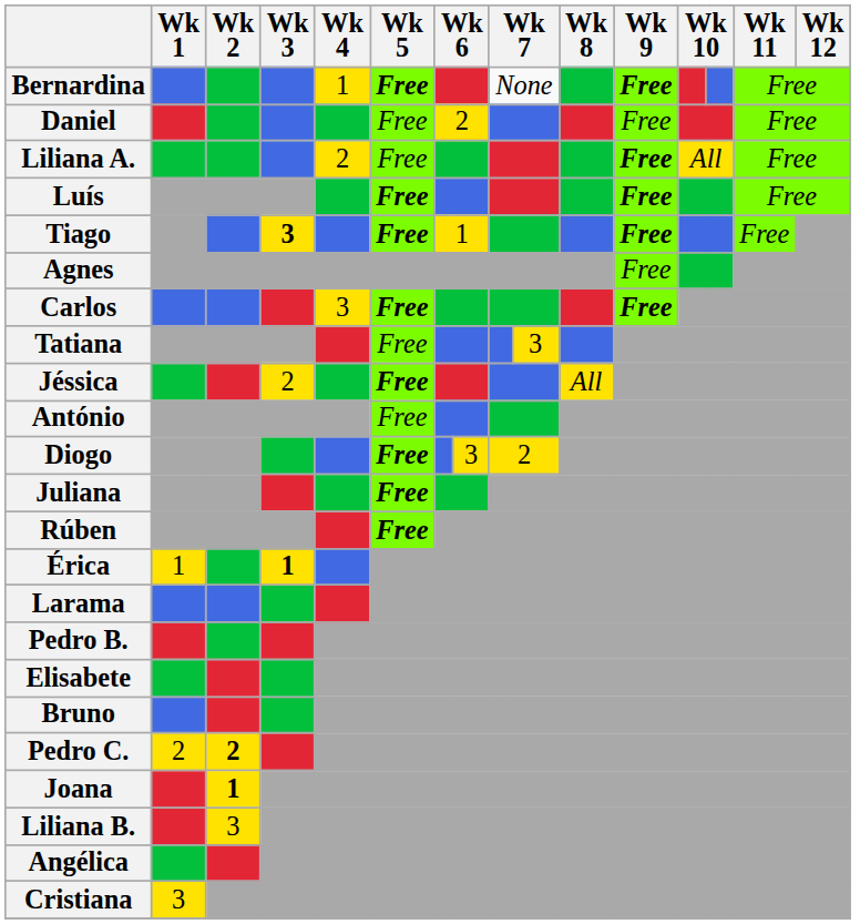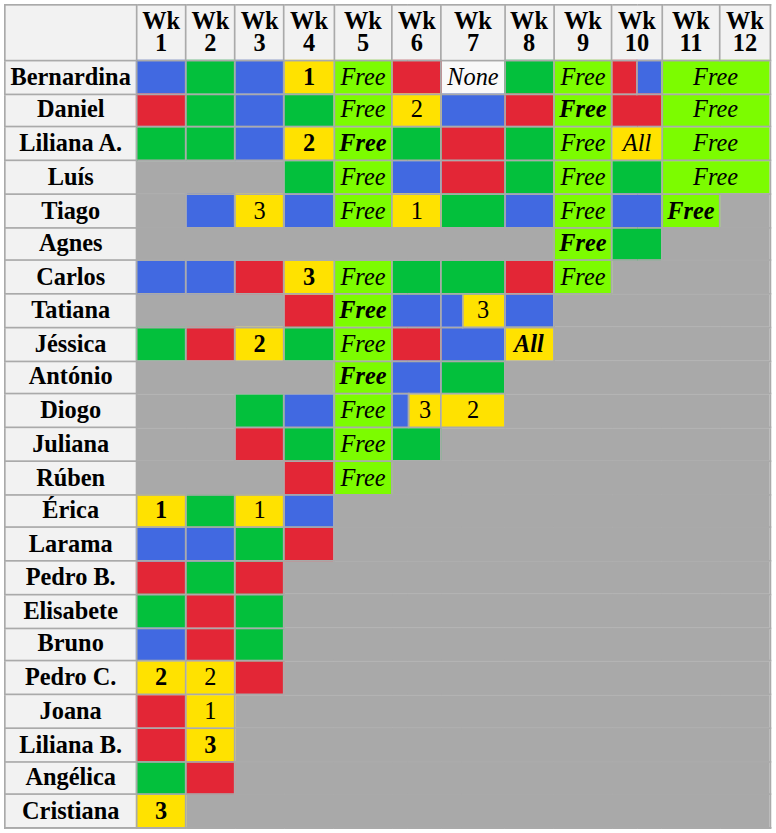Bernardina | Wk 4: normal -> bold
Bernardina | Wk 5: bold -> normal
Bernardina | Wk 9: bold -> normal
Daniel | Wk 9: normal -> bold
Liliana A. | Wk 4: normal -> bold
Liliana A. | Wk 5: normal -> bold
Liliana A. | Wk 9: bold -> normal
Luís | Wk 5: bold -> normal
Luís | Wk 9: bold -> normal
Tiago | Wk 3: bold -> normal
Tiago | Wk 5: bold -> normal
Tiago | Wk 9: bold -> normal
Tiago | Wk 11: normal -> bold
Agnes | Wk 9: normal -> bold
Carlos | Wk 4: normal -> bold
Carlos | Wk 5: bold -> normal
Carlos | Wk 9: bold -> normal
Tatiana | Wk 5: normal -> bold
Jéssica | Wk 3: normal -> bold
Jéssica | Wk 5: bold -> normal
Jéssica | Wk 8: normal -> bold
António | Wk 5: normal -> bold
Diogo | Wk 5: bold -> normal
Juliana | Wk 5: bold -> normal
Rúben | Wk 5: bold -> normal
Érica | Wk 1: normal -> bold
Érica | Wk 3: bold -> normal
Pedro C. | Wk 1: normal -> bold
Pedro C. | Wk 2: bold -> normal
Joana | Wk 2: bold -> normal
Liliana B. | Wk 2: normal -> bold
Cristiana | Wk 1: normal -> bold
